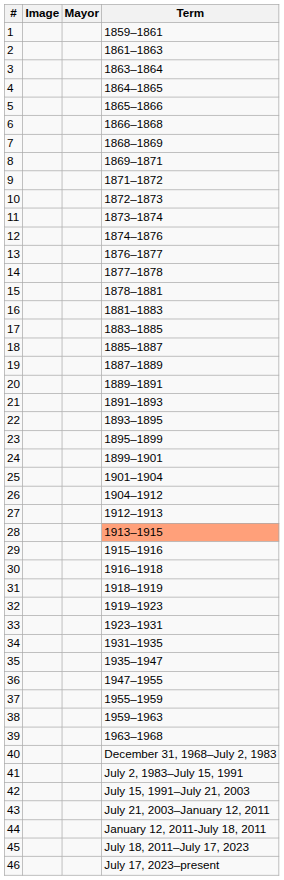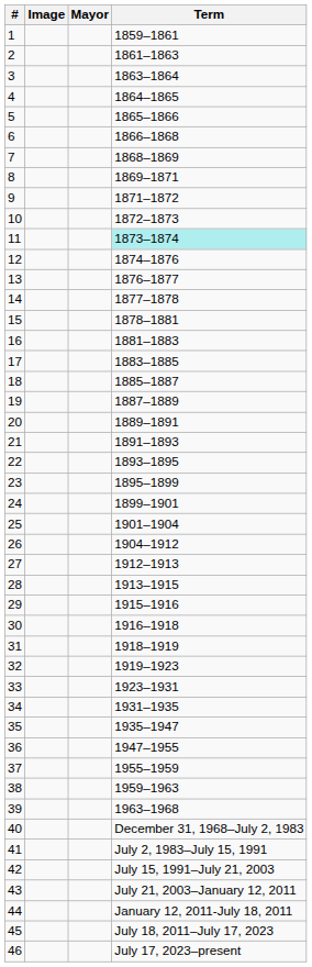11 | Term: no background -> paleturquoise background
28 | Term: lightsalmon background -> no background
